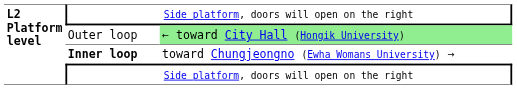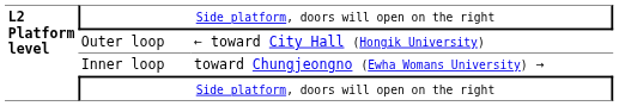Outer loop | column 3: lightgreen background -> no background
Inner loop | column 2: bold -> normal
